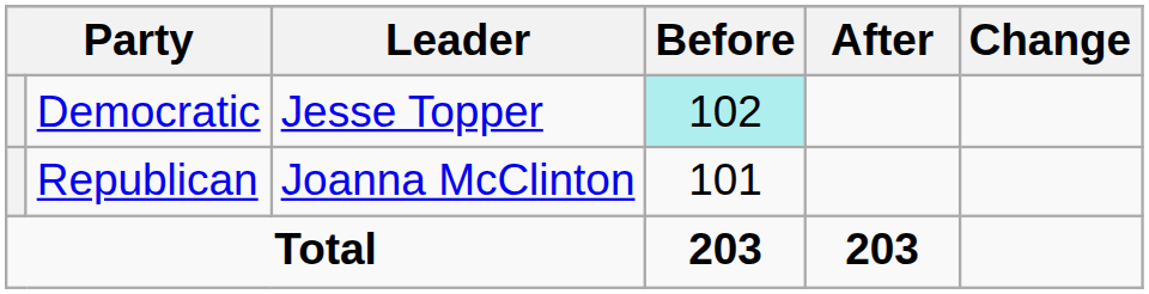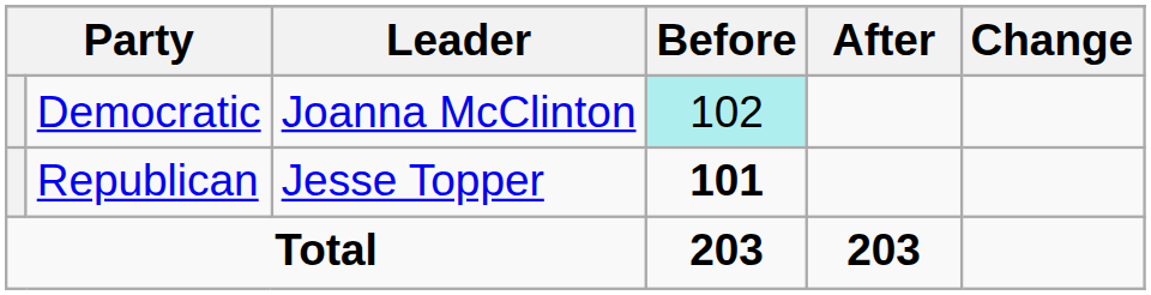Democratic | Leader: Jesse Topper -> Joanna McClinton
Republican | Leader: Joanna McClinton -> Jesse Topper
Republican | Before: normal -> bold
